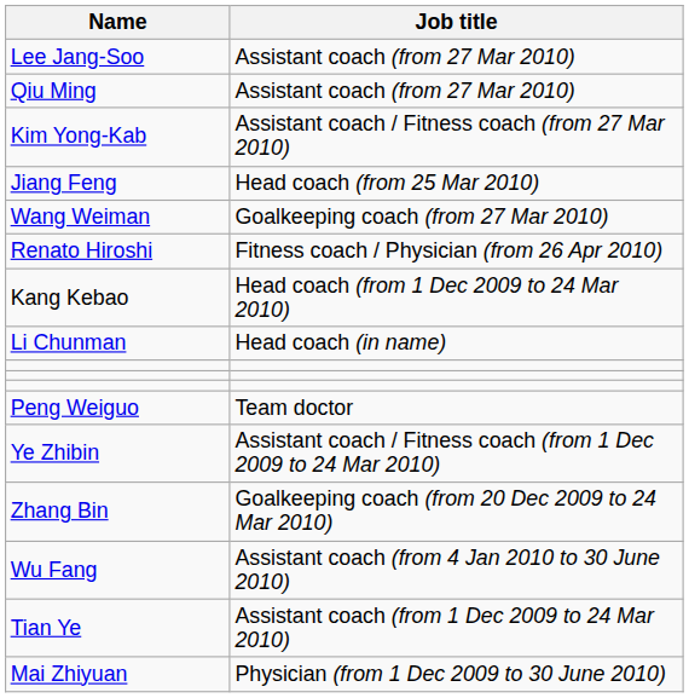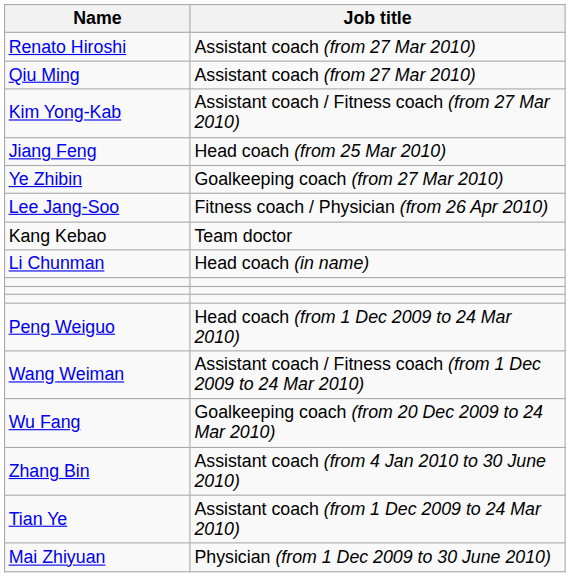row 2 | Name: Lee Jang-Soo -> Renato Hiroshi
row 6 | Name: Wang Weiman -> Ye Zhibin
row 7 | Name: Renato Hiroshi -> Lee Jang-Soo
row 8 | Job title: Head coach (from 1 Dec 2009 to 24 Mar 2010) -> Team doctor
row 13 | Job title: Team doctor -> Head coach (from 1 Dec 2009 to 24 Mar 2010)
row 14 | Name: Ye Zhibin -> Wang Weiman
row 15 | Name: Zhang Bin -> Wu Fang
row 16 | Name: Wu Fang -> Zhang Bin
